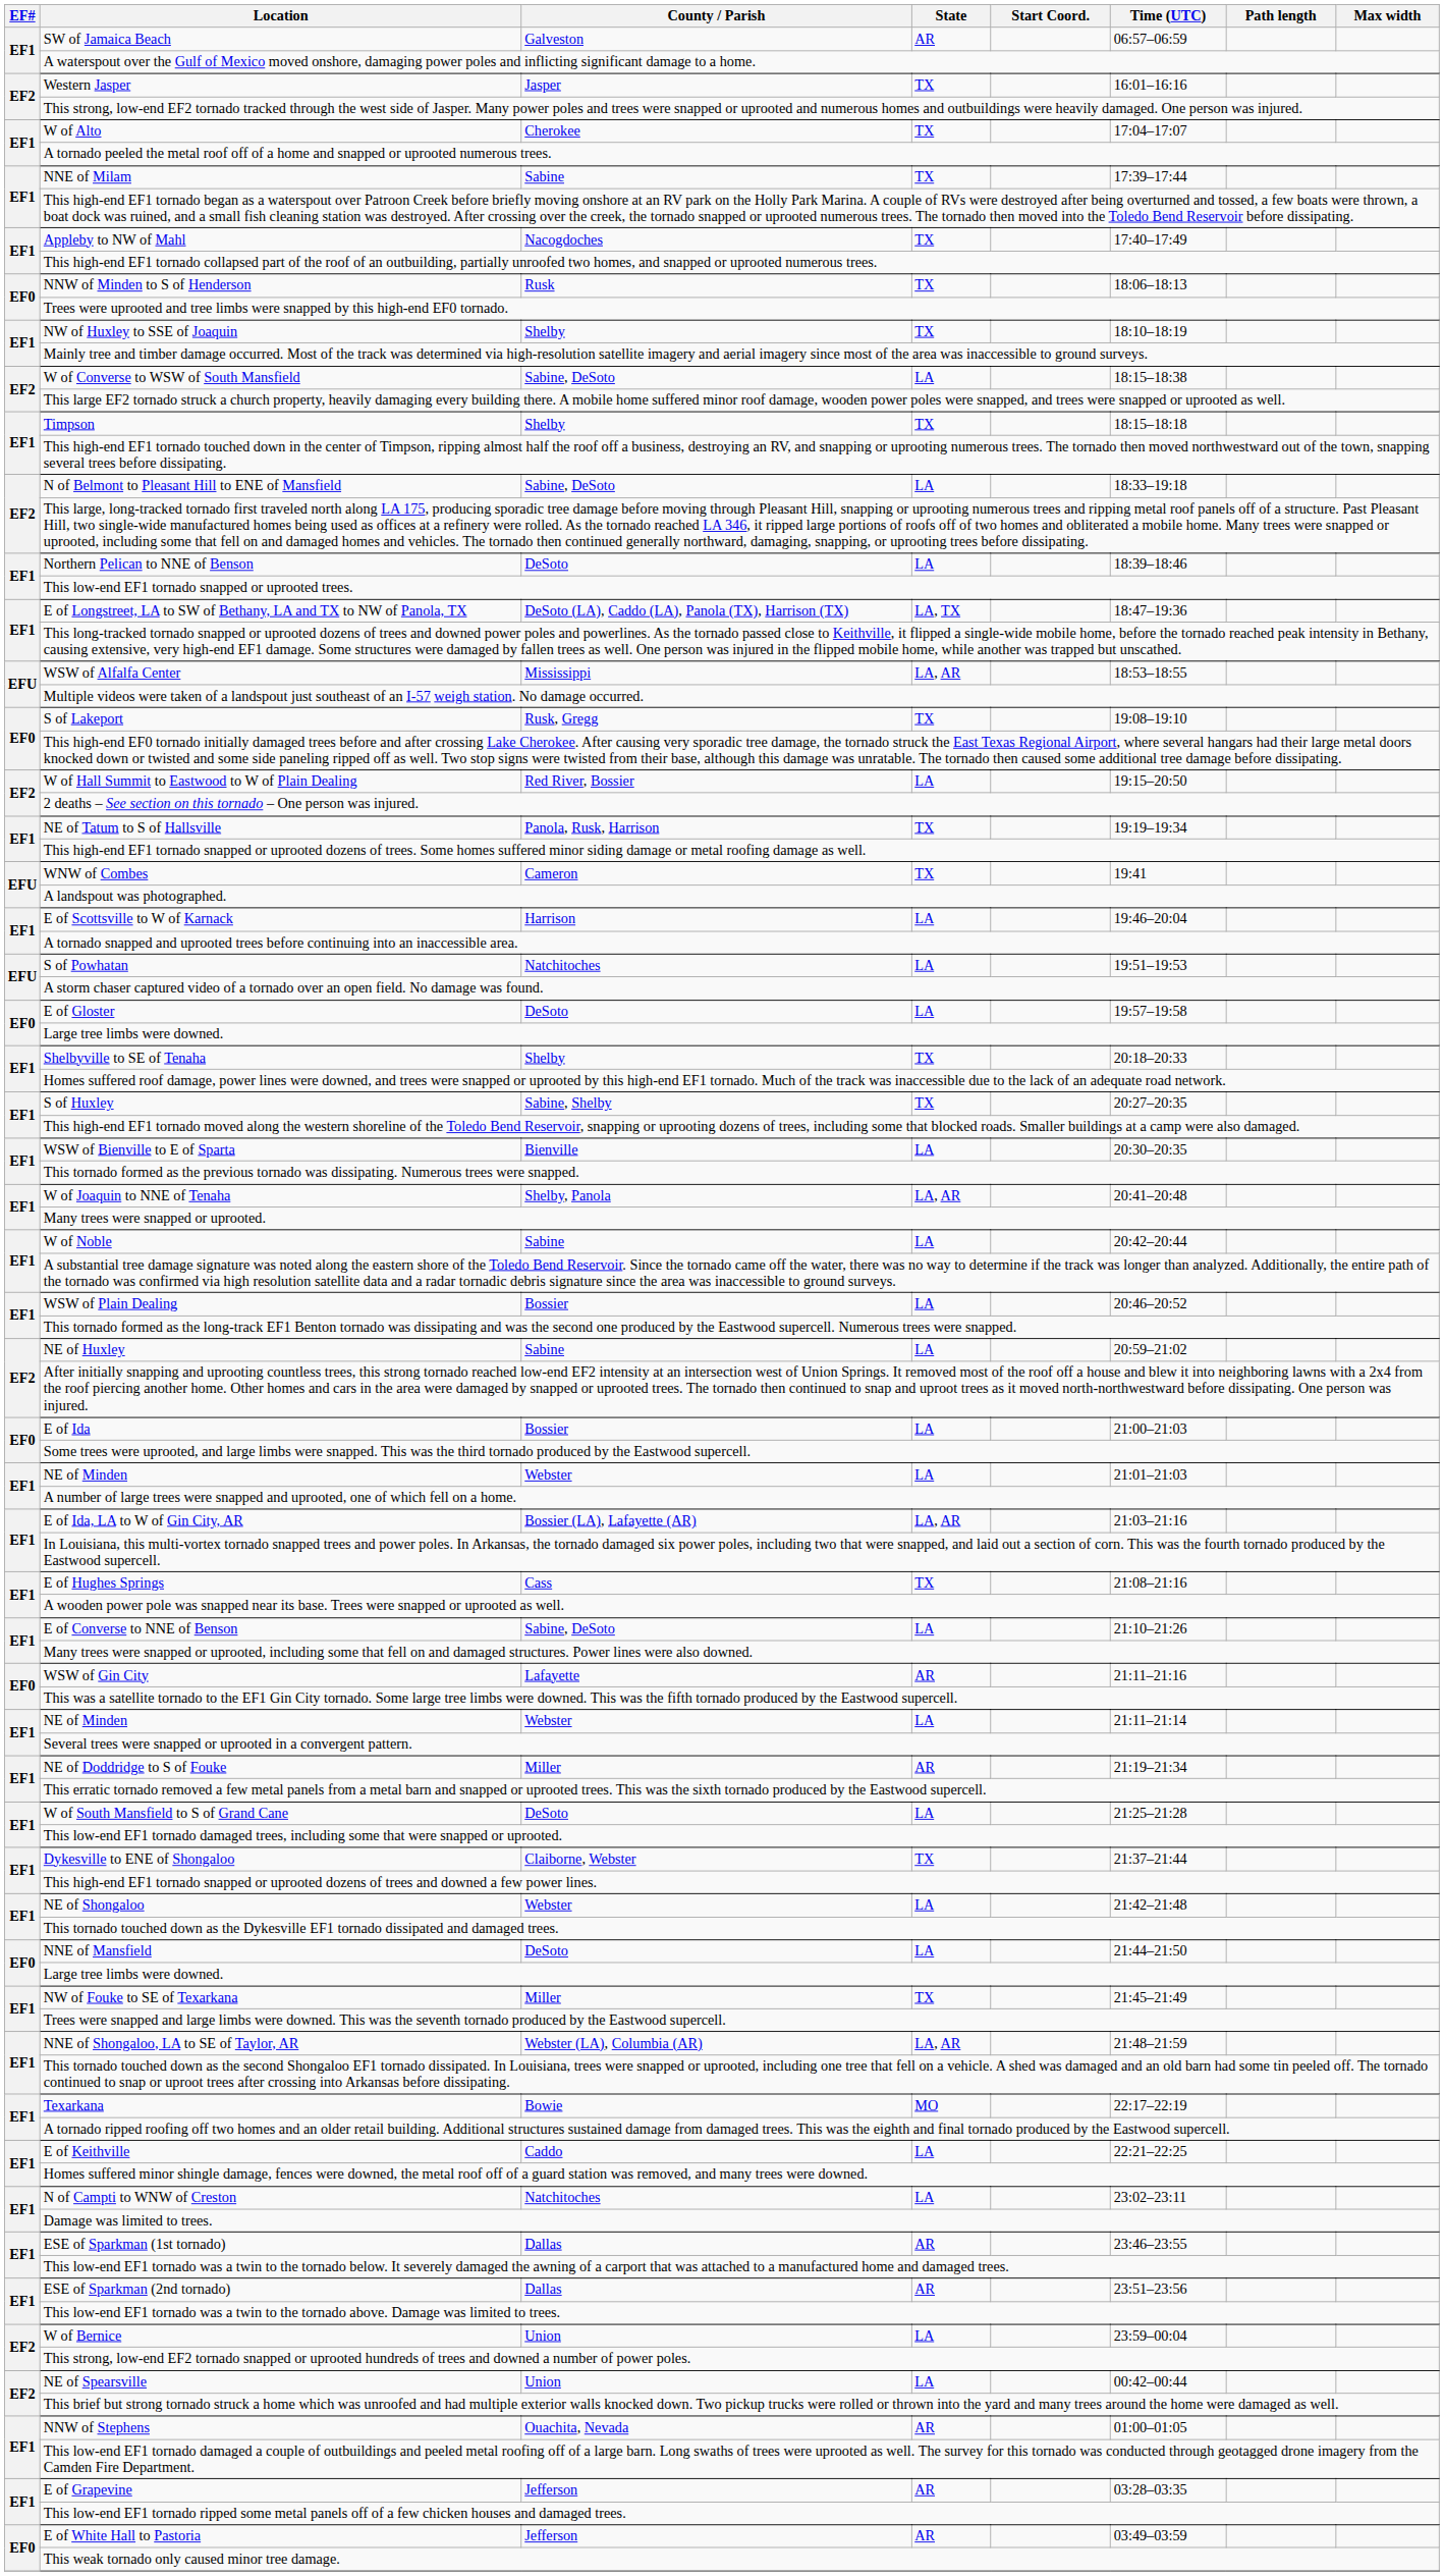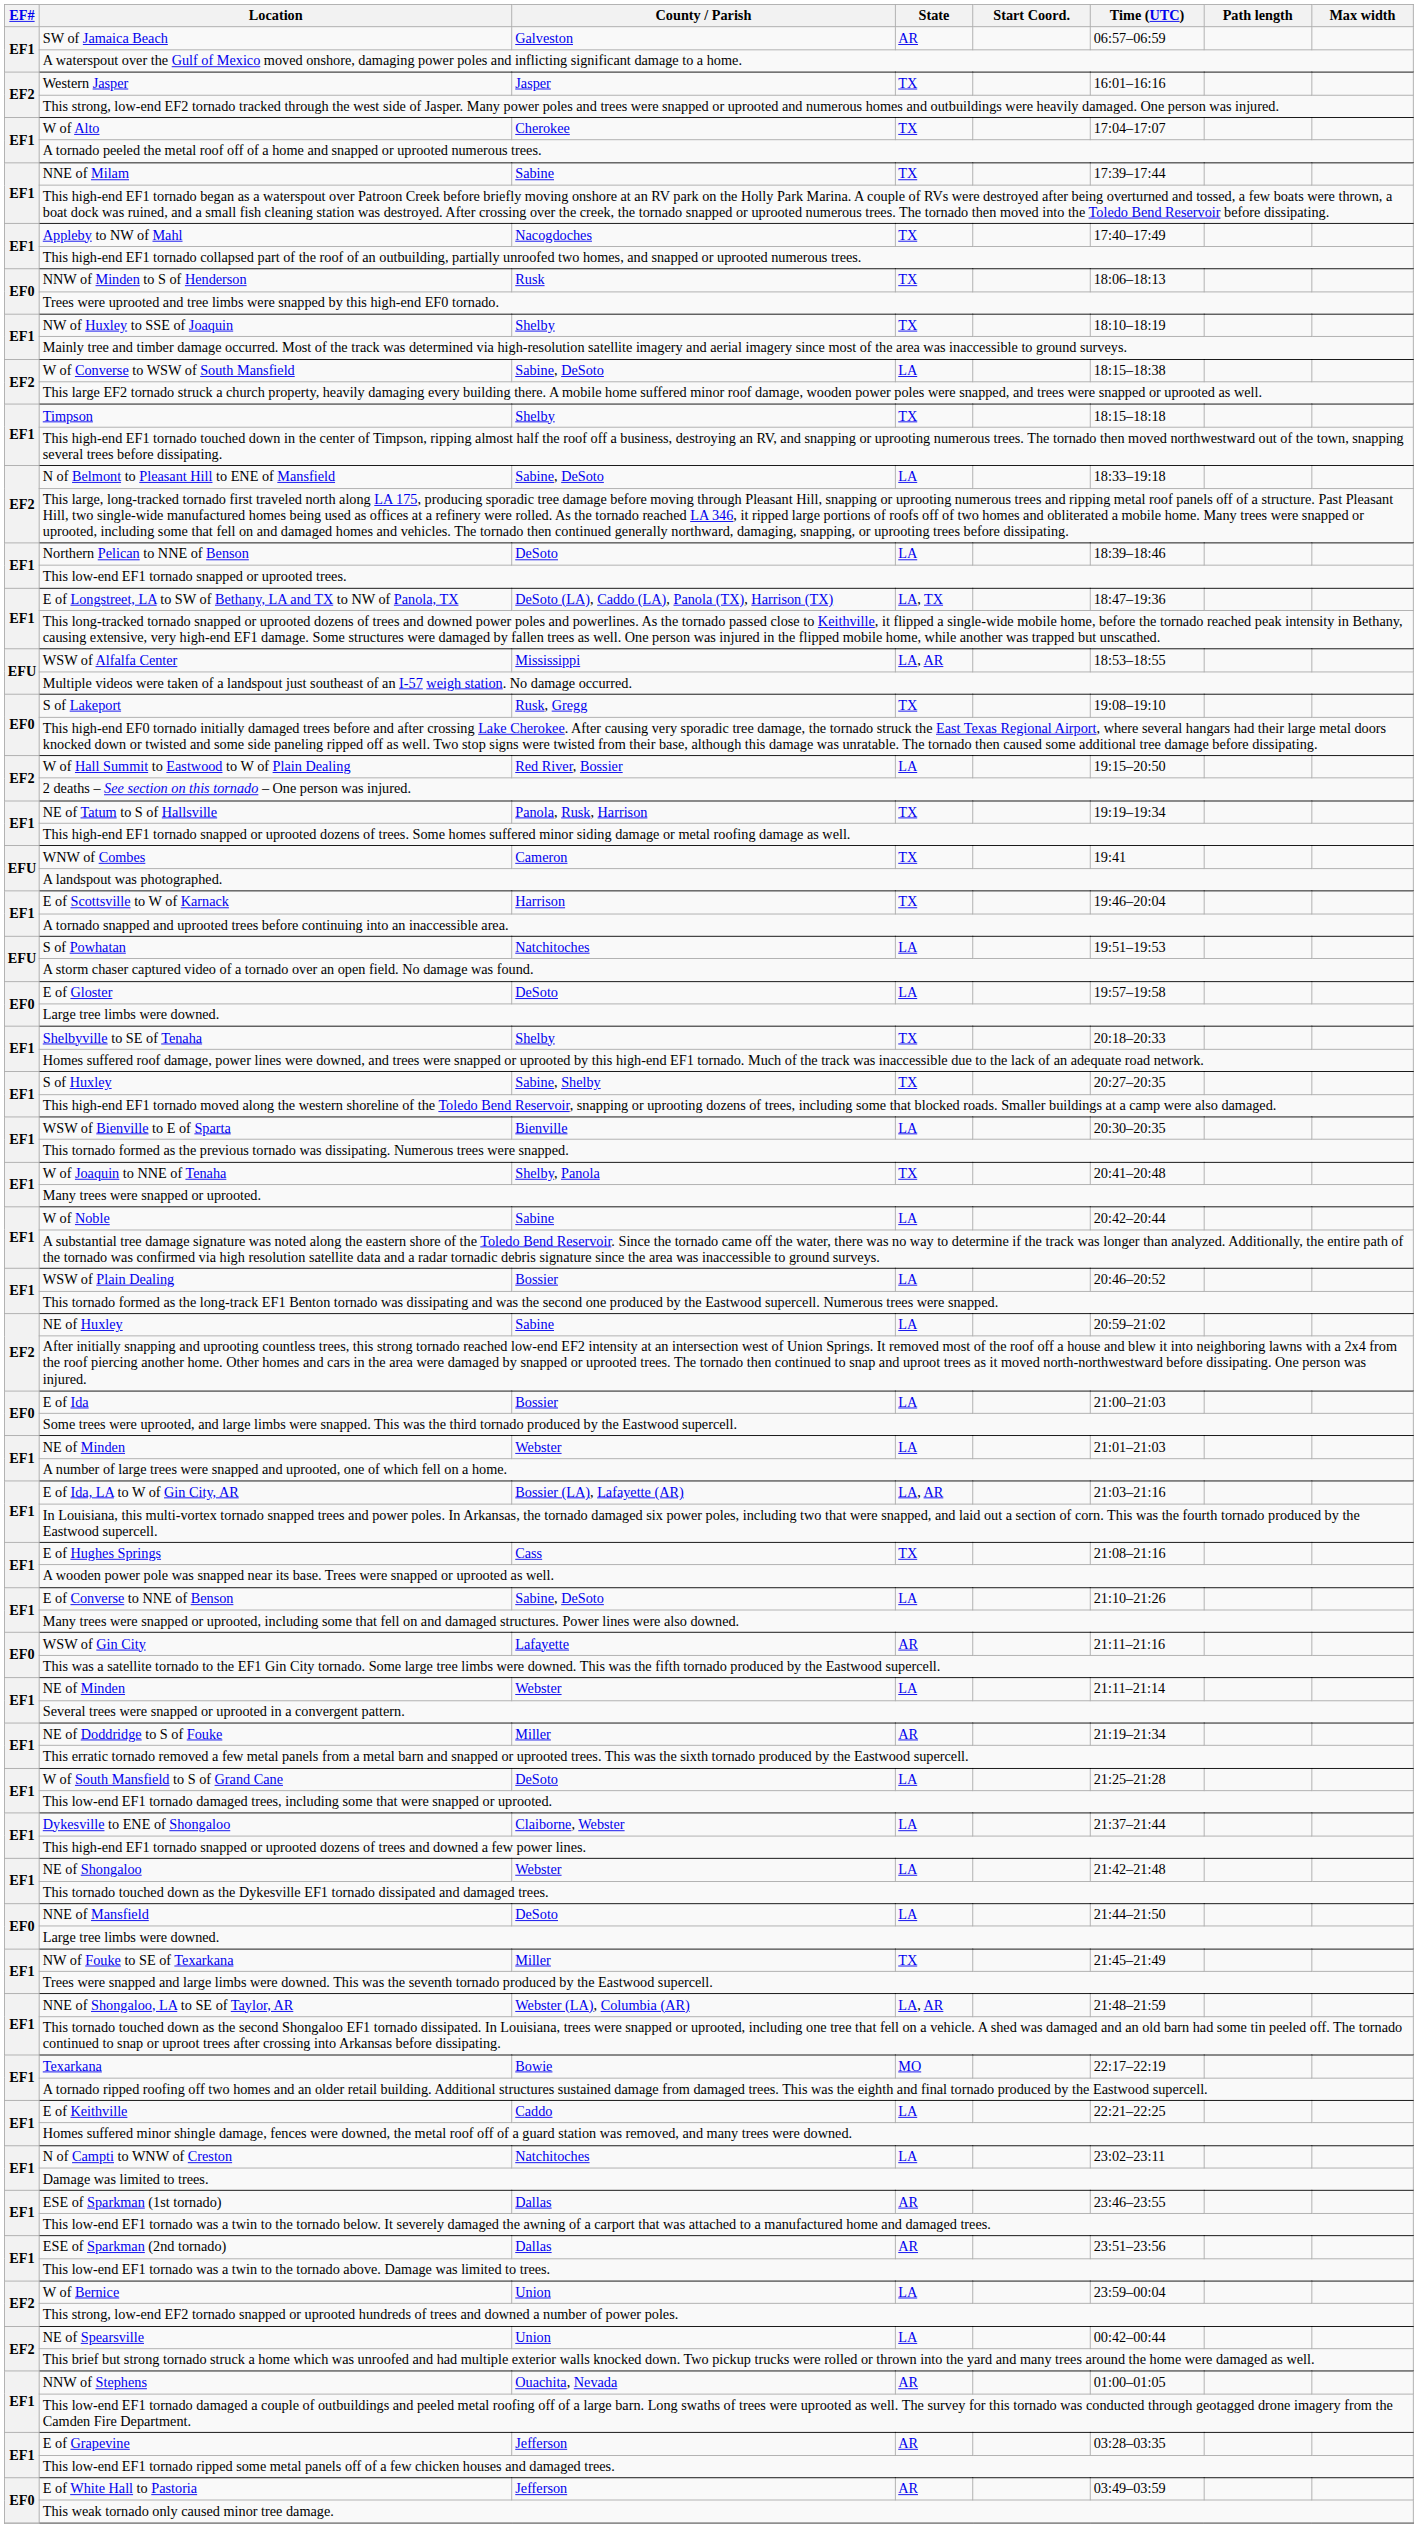E of Scottsville to W of Karnack | State: LA -> TX
W of Joaquin to NNE of Tenaha | State: LA, AR -> TX
Dykesville to ENE of Shongaloo | State: TX -> LA
